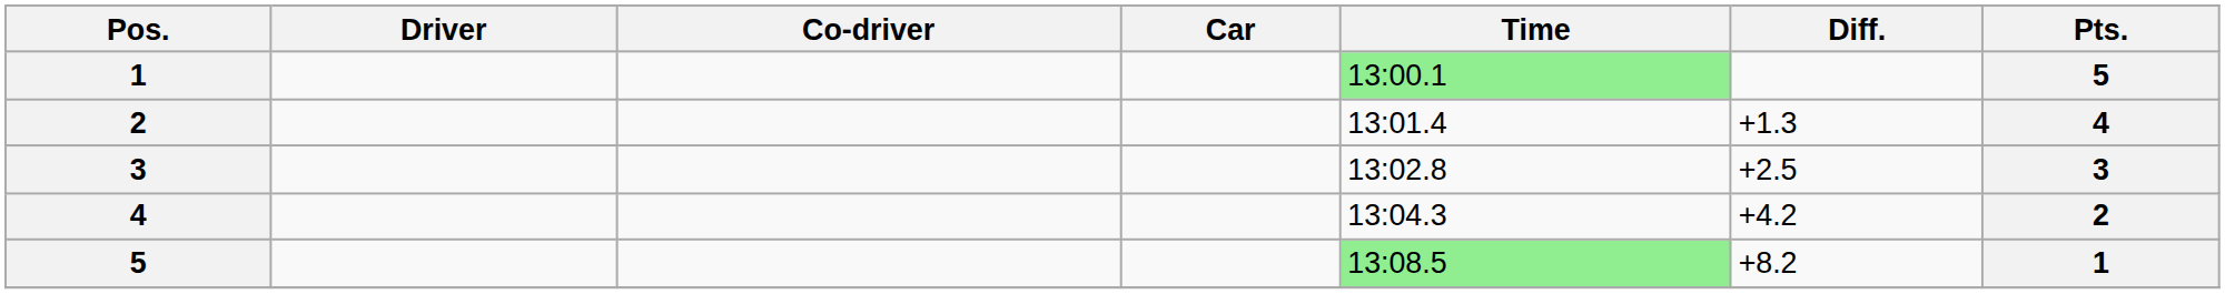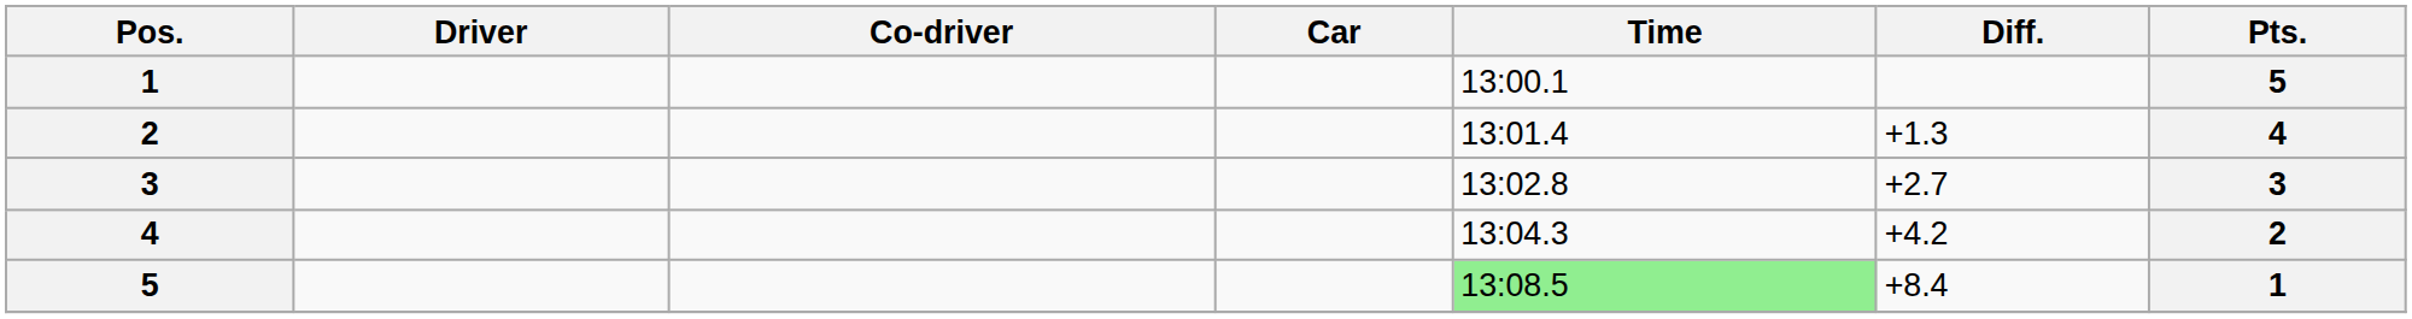row 2 | Time: lightgreen background -> no background
row 4 | Diff.: +2.5 -> +2.7
row 6 | Diff.: +8.2 -> +8.4
